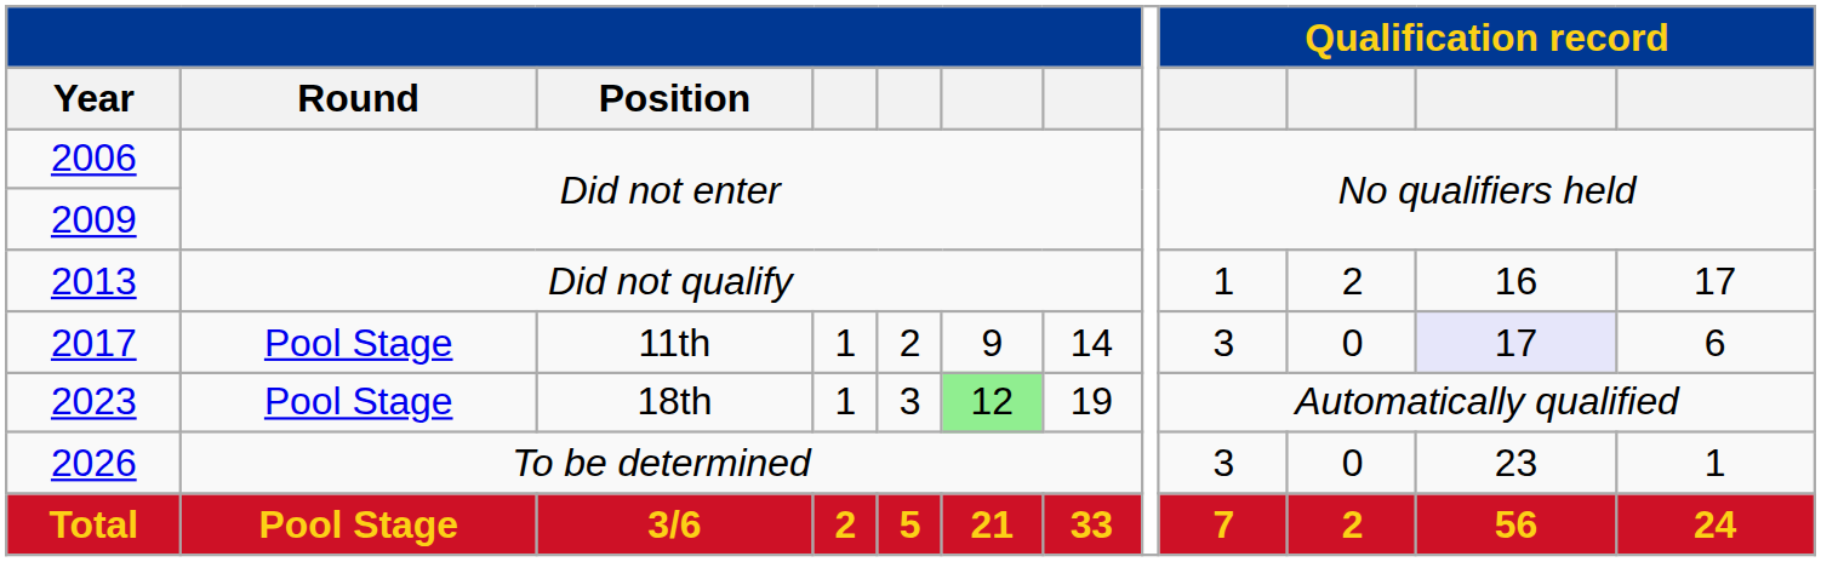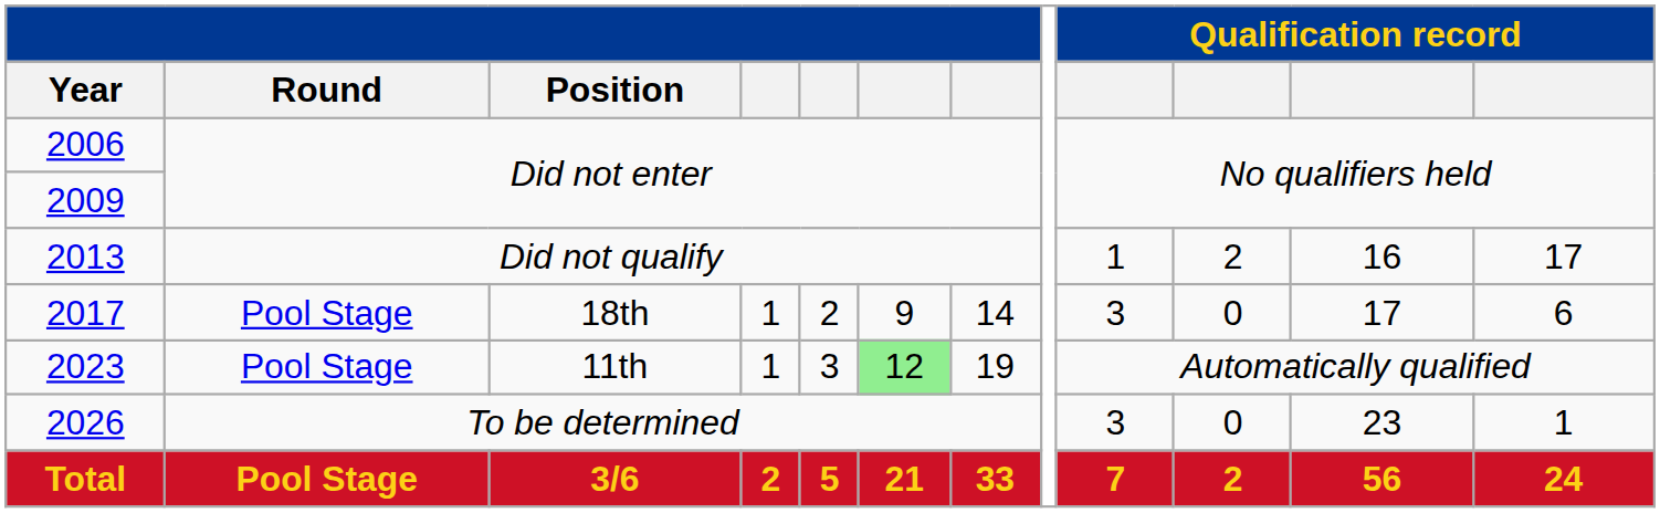2017 | Position: 11th -> 18th
2017 | column 11: lavender background -> no background
2023 | Position: 18th -> 11th
